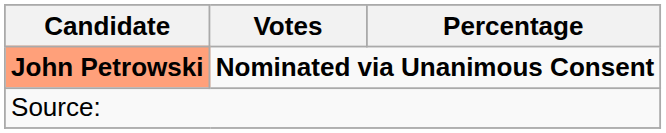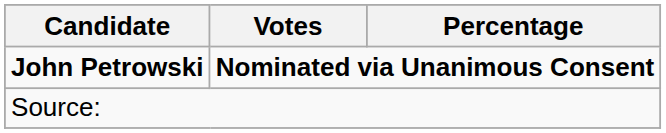John Petrowski | Candidate: lightsalmon background -> no background
